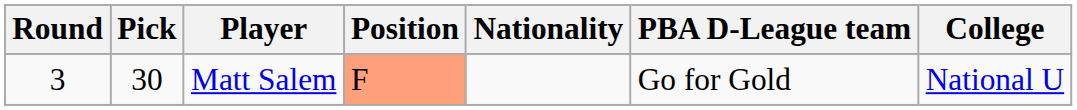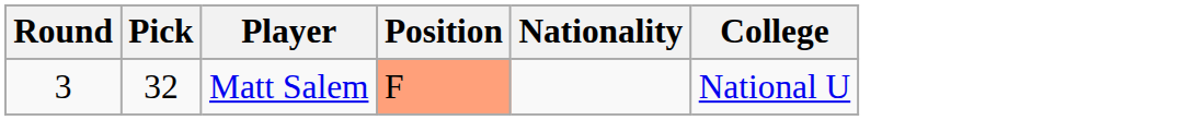- column: PBA D-League team | Go for Gold
Matt Salem | Pick: 30 -> 32
